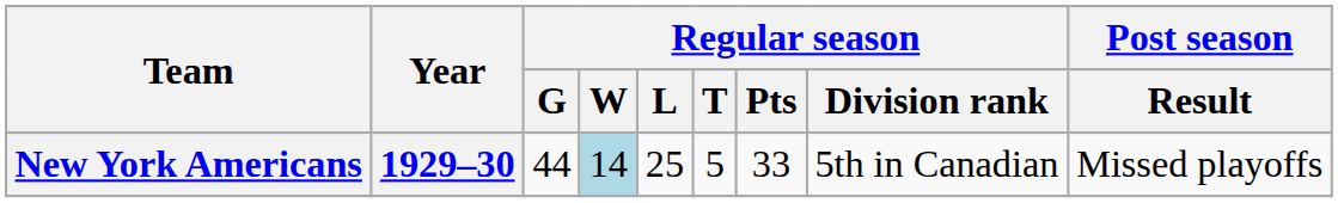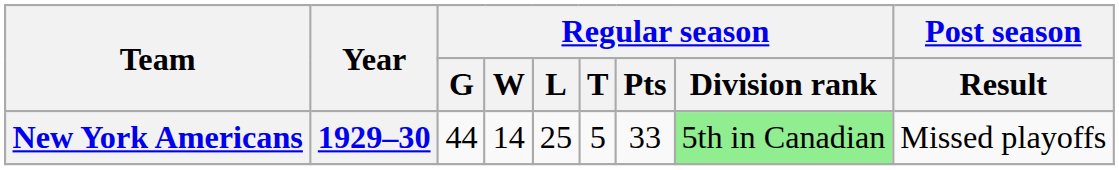New York Americans | Regular season / W: lightblue background -> no background
New York Americans | Regular season / Division rank: no background -> lightgreen background
